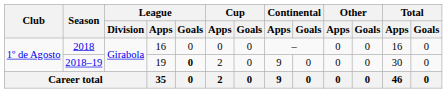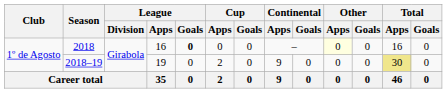2018 | League / Goals: normal -> bold
2018 | Other / Apps: no background -> lightyellow background
2018–19 | League / Goals: bold -> normal
2018–19 | Total / Apps: no background -> khaki background
